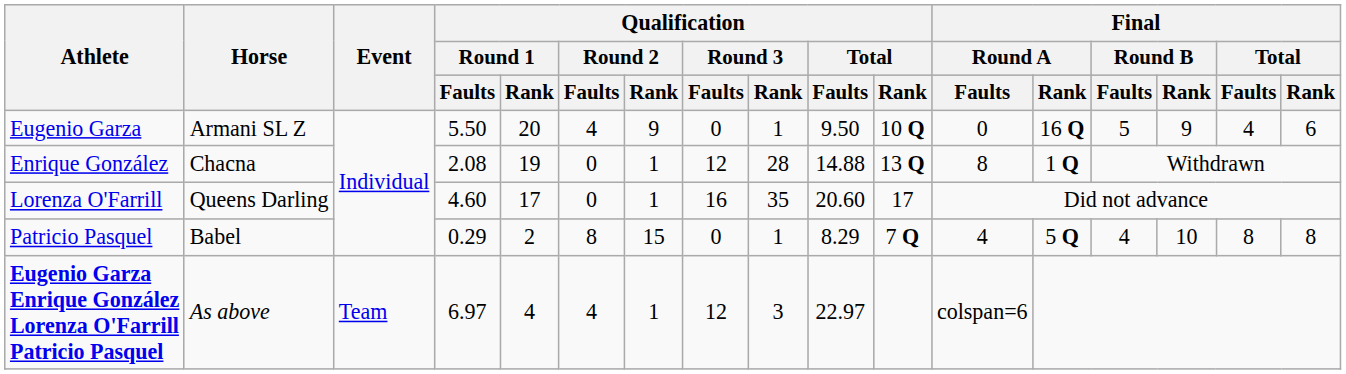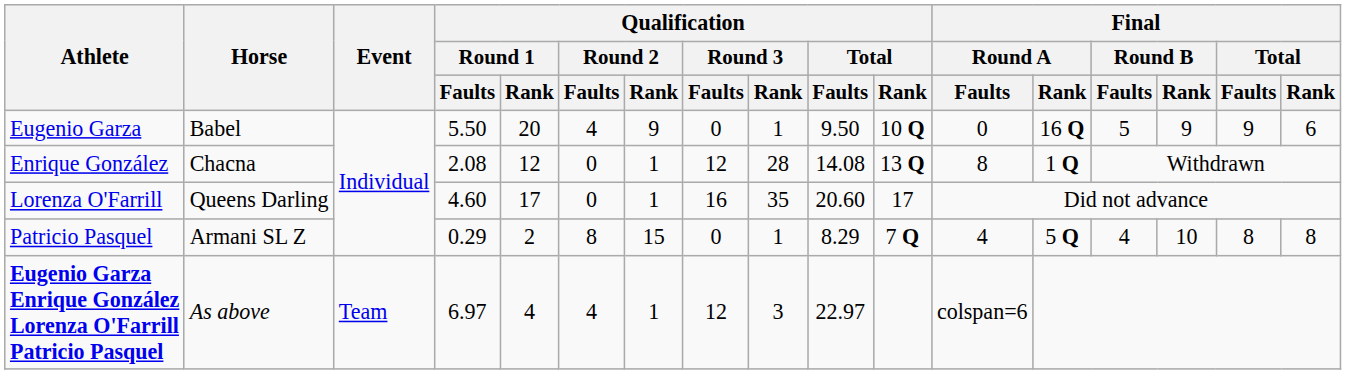Eugenio Garza | Horse: Armani SL Z -> Babel
Eugenio Garza | Final / Total / Faults: 4 -> 9
Enrique González | Qualification / Round 1 / Rank: 19 -> 12
Enrique González | Qualification / Total / Faults: 14.88 -> 14.08
Patricio Pasquel | Horse: Babel -> Armani SL Z
